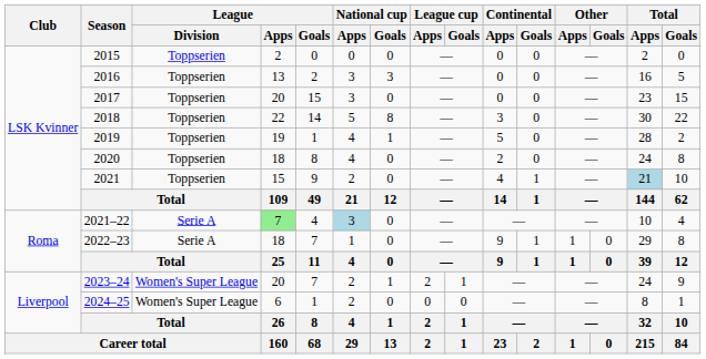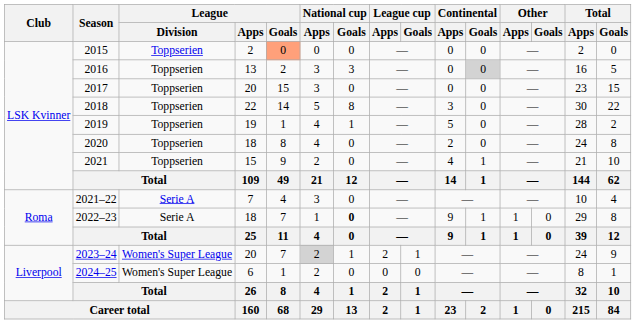2015 | League / Goals: no background -> lightsalmon background
2016 | Continental / Goals: no background -> lightgrey background
2021 | Total / Apps: lightblue background -> no background
2021–22 | League / Apps: lightgreen background -> no background
2021–22 | National cup / Apps: lightblue background -> no background
2022–23 | National cup / Goals: normal -> bold
2023–24 | National cup / Apps: no background -> lightgrey background
